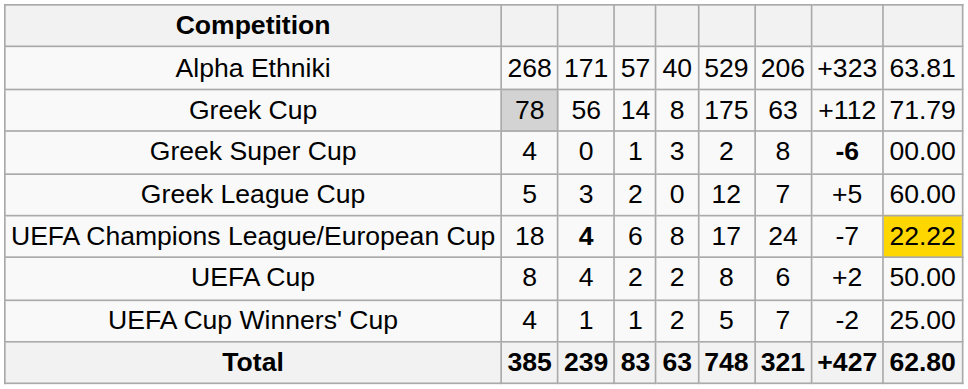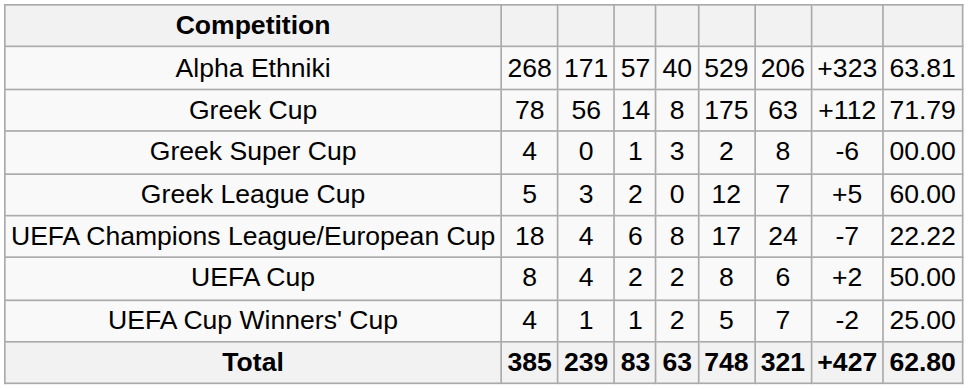Greek Cup | column 2: lightgrey background -> no background
Greek Super Cup | column 8: bold -> normal
UEFA Champions League/European Cup | column 3: bold -> normal
UEFA Champions League/European Cup | column 9: gold background -> no background
